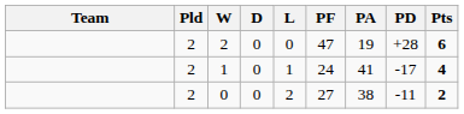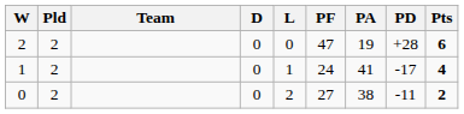columns swapped: Team <-> W
